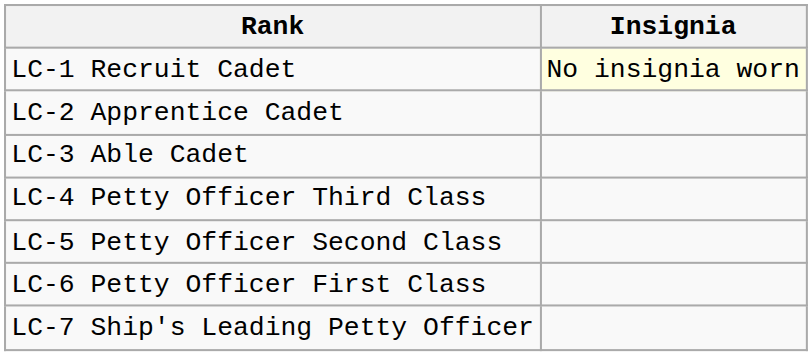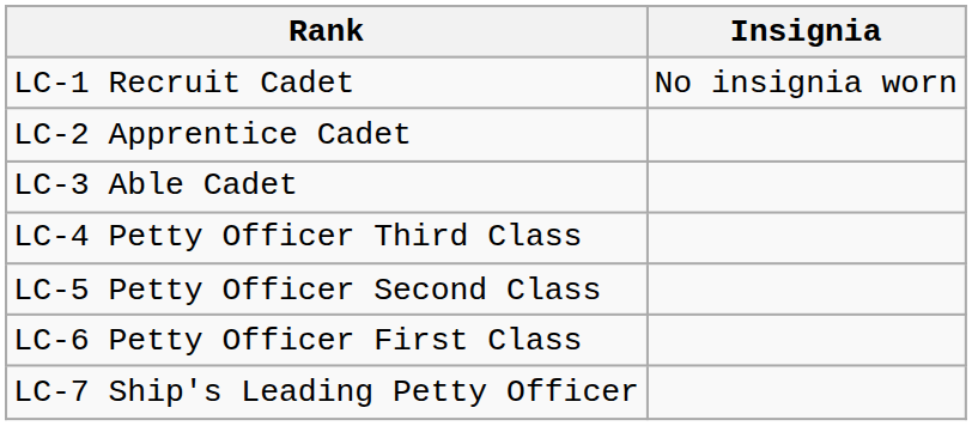LC-1 Recruit Cadet | Insignia: lightyellow background -> no background
